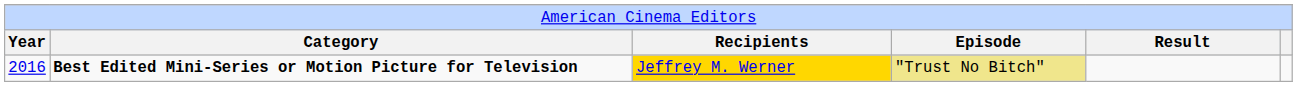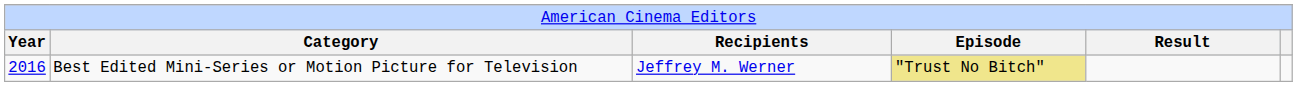2016 | column 2: bold -> normal
2016 | column 3: gold background -> no background
